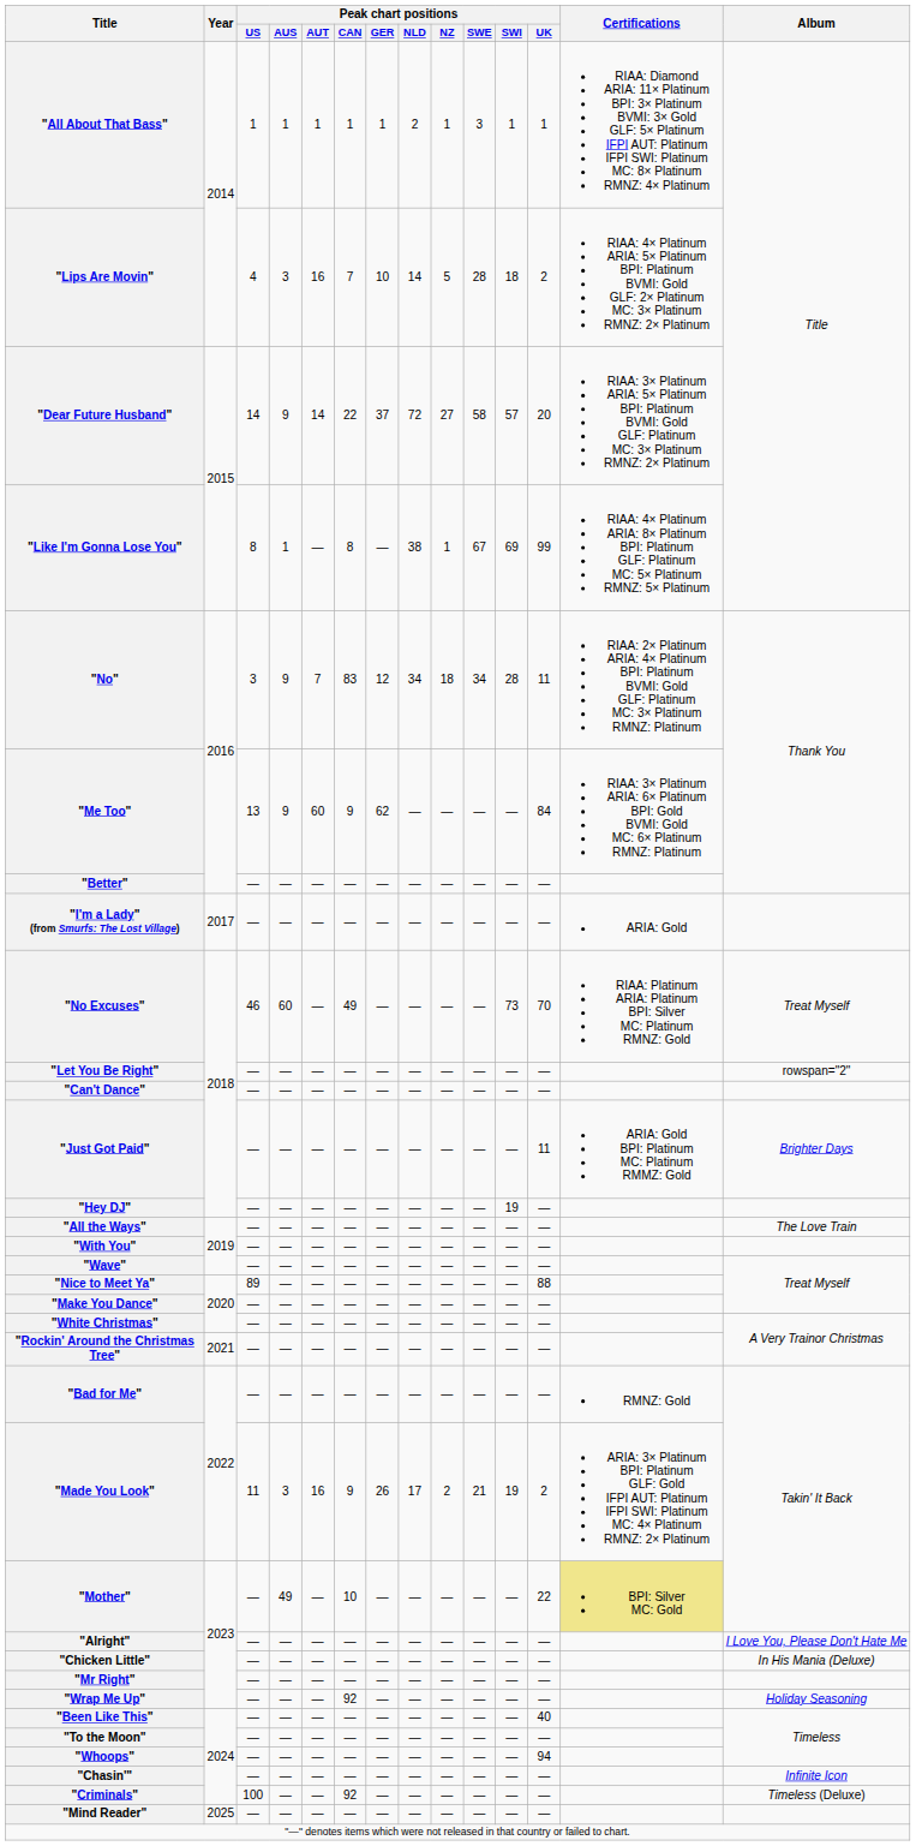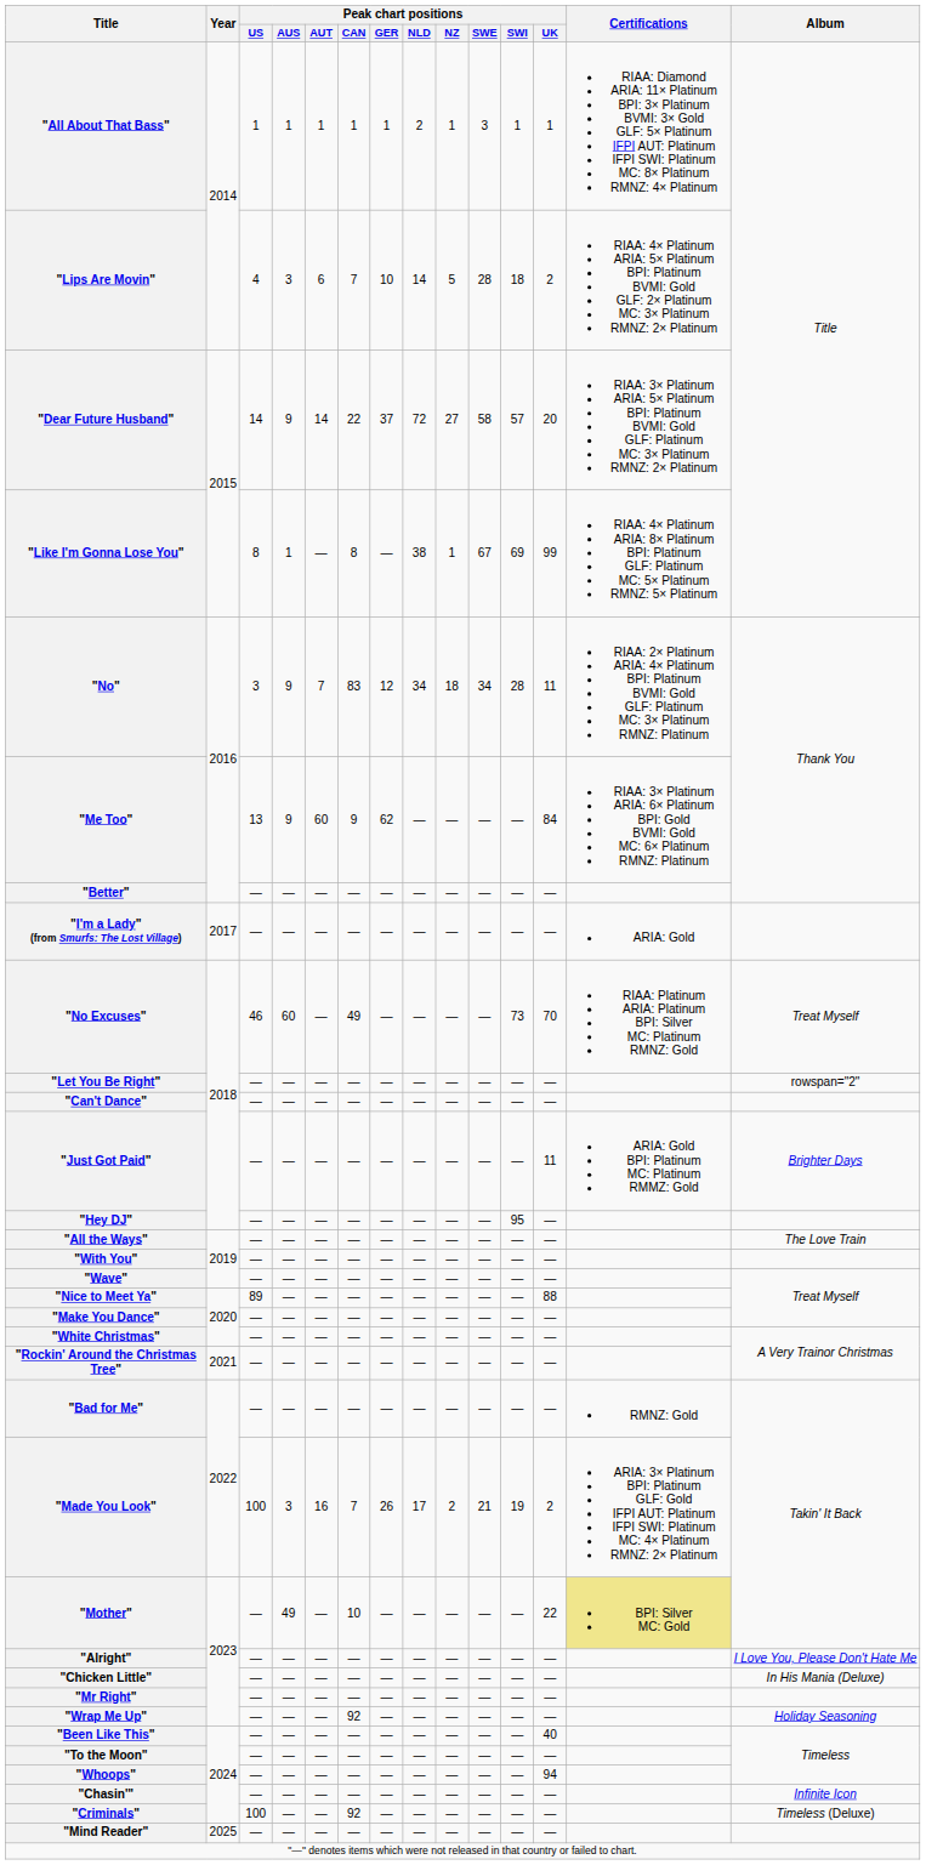"Lips Are Movin" | Peak chart positions / AUT: 16 -> 6
"Hey DJ" | Peak chart positions / SWI: 19 -> 95
"Made You Look" | Peak chart positions / US: 11 -> 100
"Made You Look" | Peak chart positions / CAN: 9 -> 7
